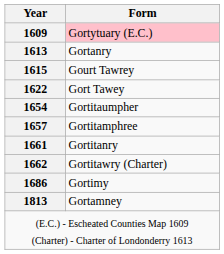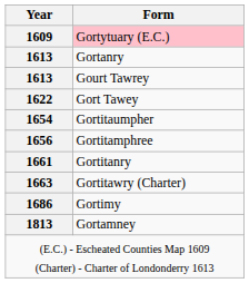row 4 | Year: 1615 -> 1613
row 7 | Year: 1657 -> 1656
row 9 | Year: 1662 -> 1663
